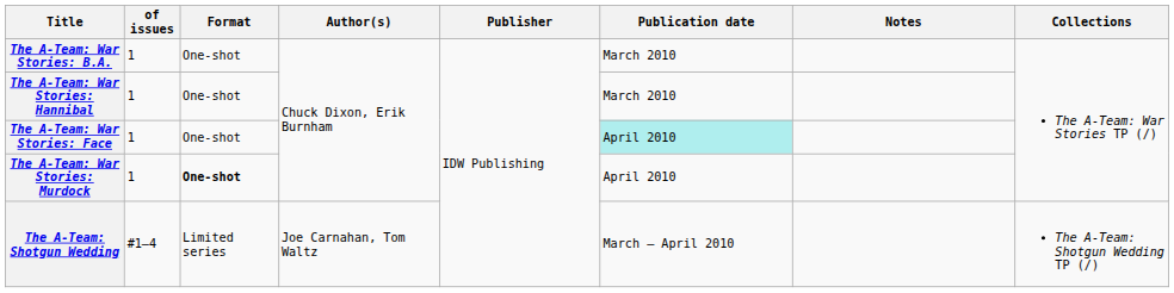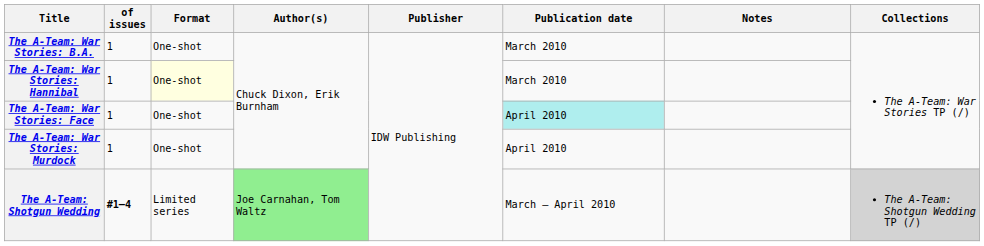The A-Team: War Stories: Hannibal | Format: no background -> lightyellow background
The A-Team: War Stories: Murdock | Format: bold -> normal
The A-Team: Shotgun Wedding | of issues: normal -> bold
The A-Team: Shotgun Wedding | Author(s): no background -> lightgreen background
The A-Team: Shotgun Wedding | Collections: no background -> lightgrey background
